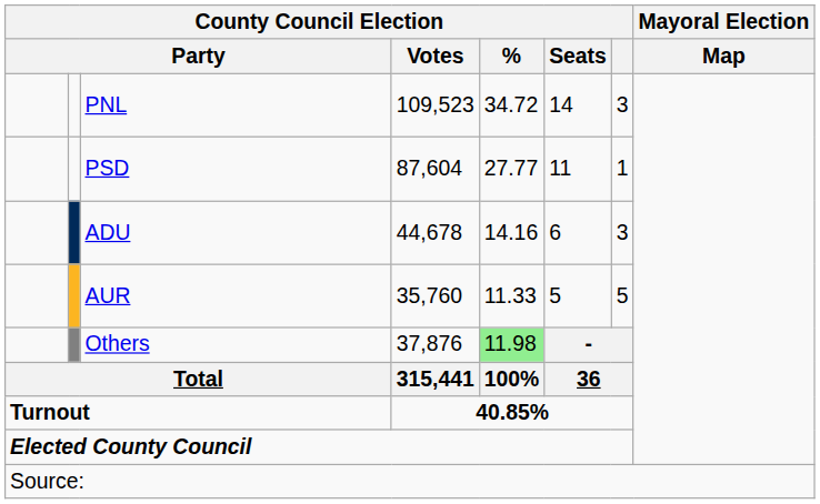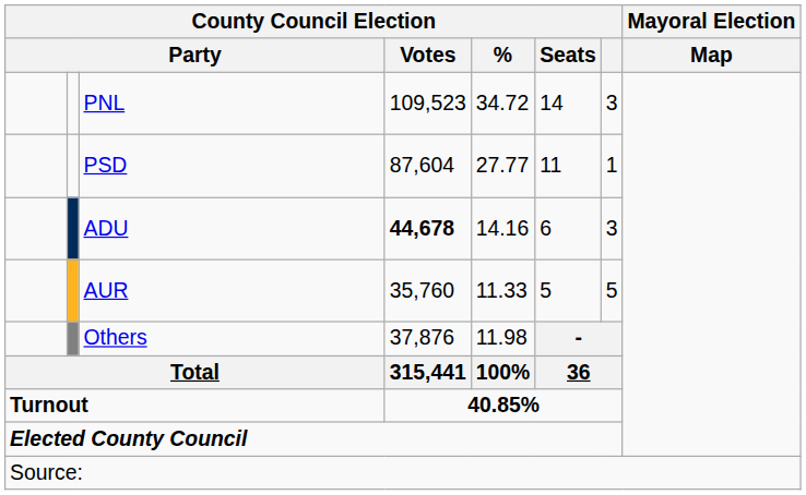ADU | County Council Election / Votes: normal -> bold
Others | County Council Election / %: lightgreen background -> no background
